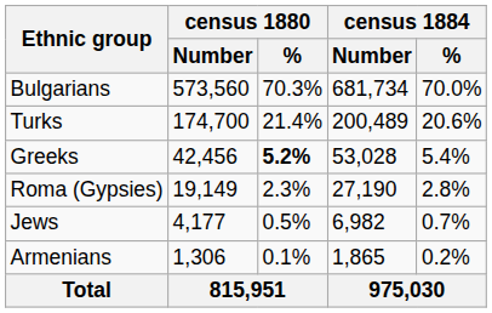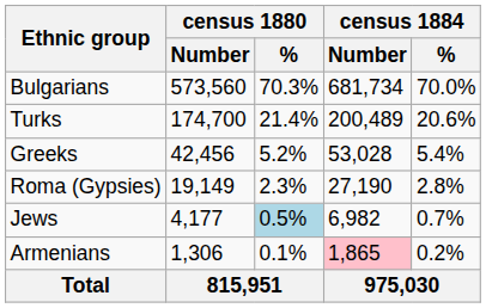Greeks | census 1880 / %: bold -> normal
Jews | census 1880 / %: no background -> lightblue background
Armenians | census 1884 / Number: no background -> pink background
